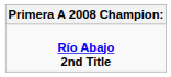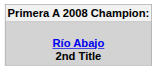row 2 | column 1: no background -> lightgrey background
